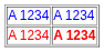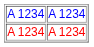row 2 | column 2: bold -> normal
